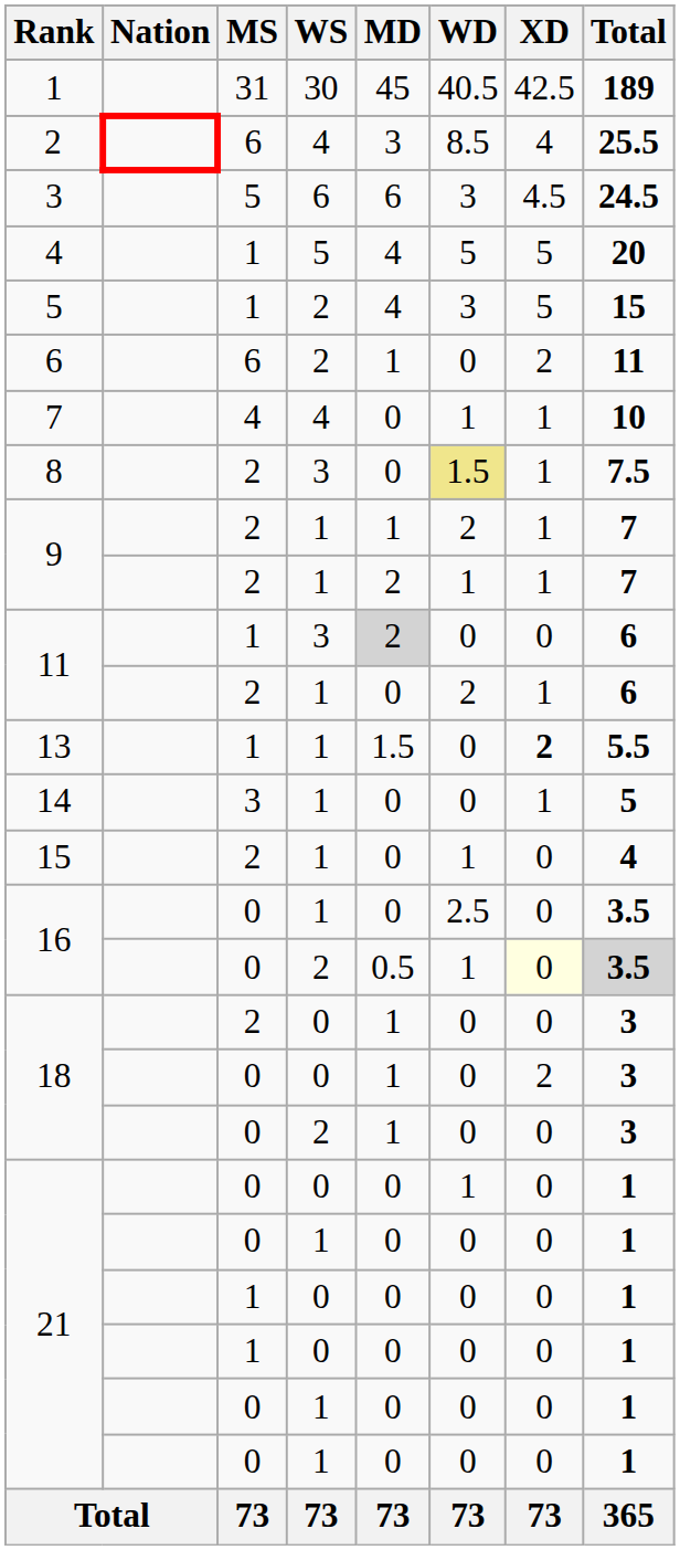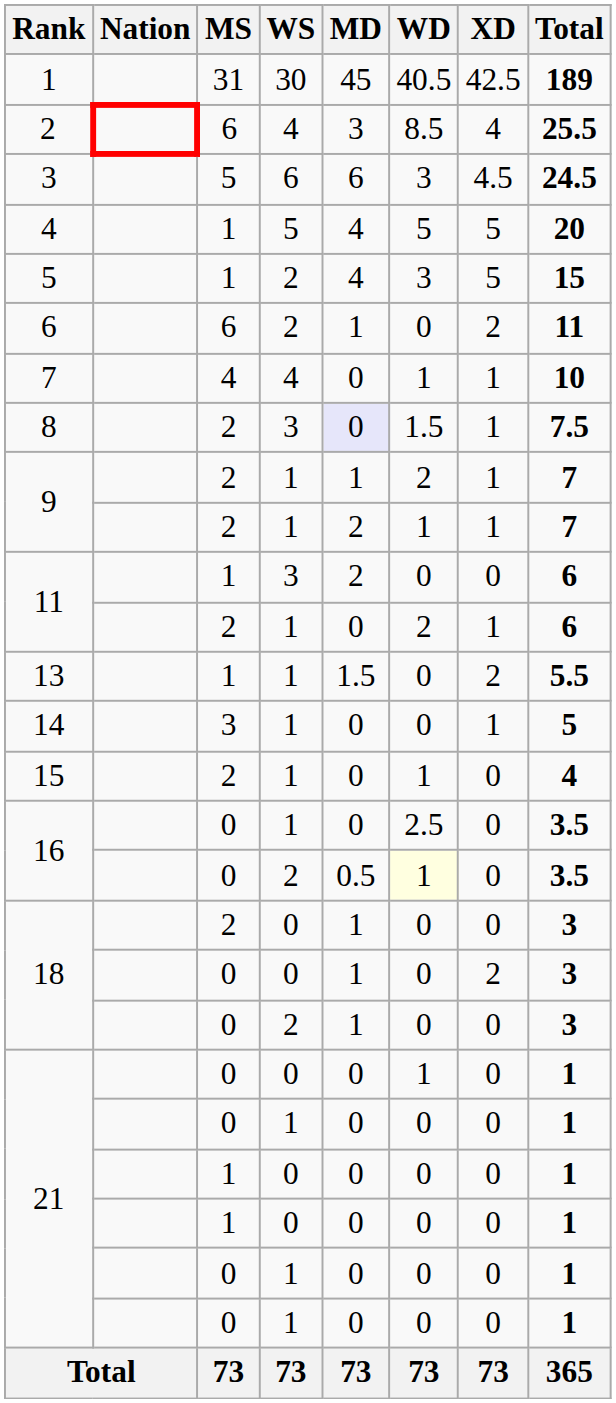8 | MD: no background -> lavender background
8 | WD: khaki background -> no background
11 / 3 | MD: lightgrey background -> no background
13 | XD: bold -> normal
16 / 2 | WD: no background -> lightyellow background
16 / 2 | XD: lightyellow background -> no background
16 / 2 | Total: lightgrey background -> no background
